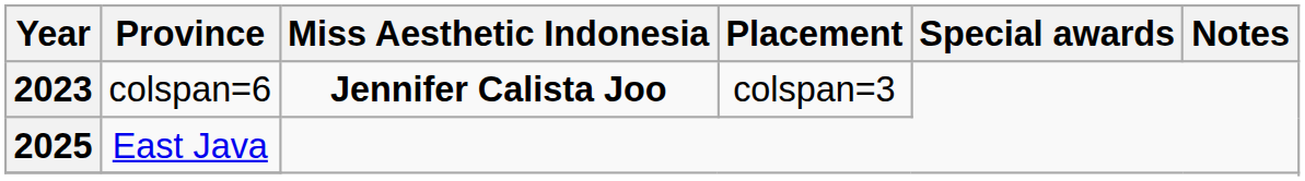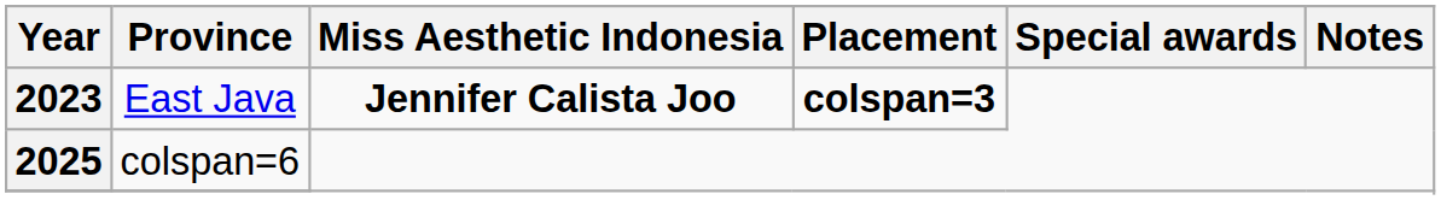2023 | Province: colspan=6 -> East Java
2023 | Placement: normal -> bold
2025 | Province: East Java -> colspan=6
